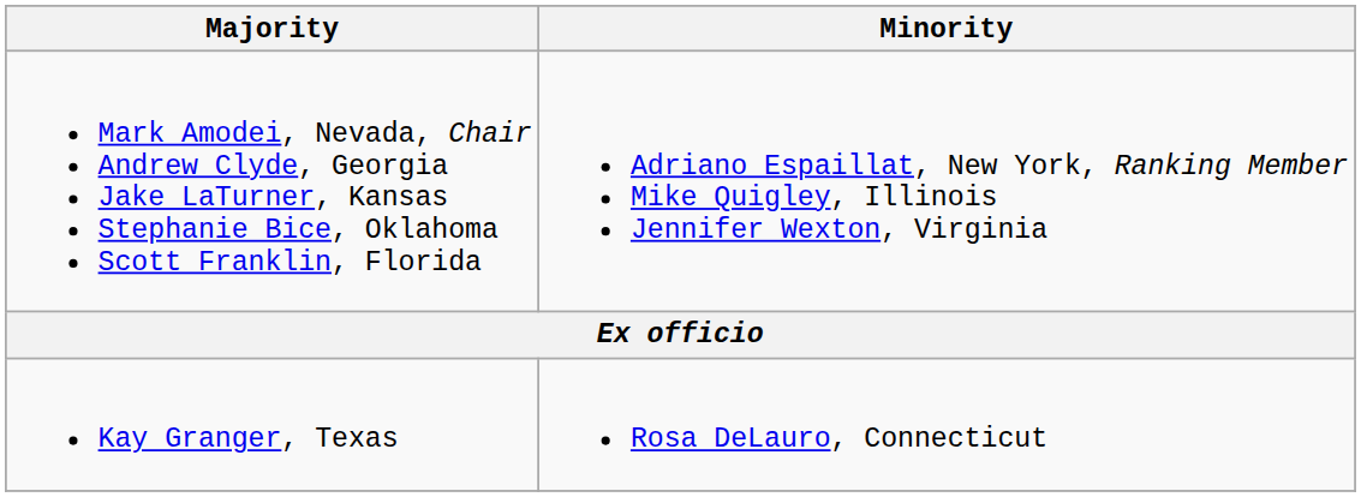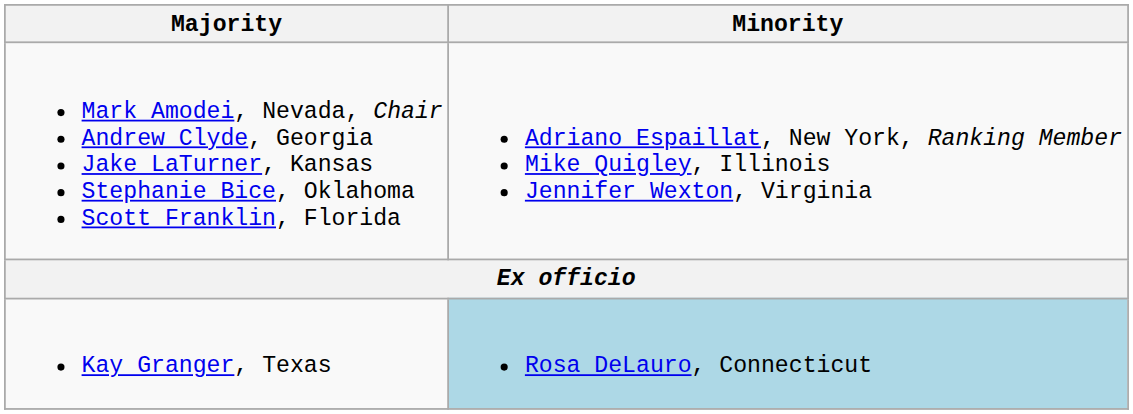Kay Granger, Texas | Minority: no background -> lightblue background
